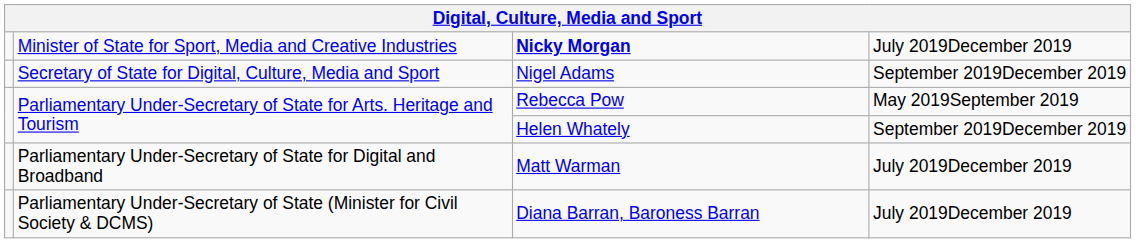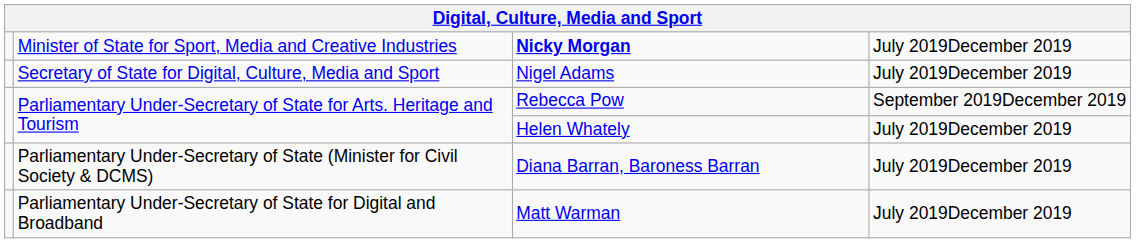Nigel Adams | column 4: September 2019December 2019 -> July 2019December 2019
Rebecca Pow | column 4: May 2019September 2019 -> September 2019December 2019
Helen Whately | column 4: September 2019December 2019 -> July 2019December 2019
rows swapped: Matt Warman <-> Diana Barran, Baroness Barran
